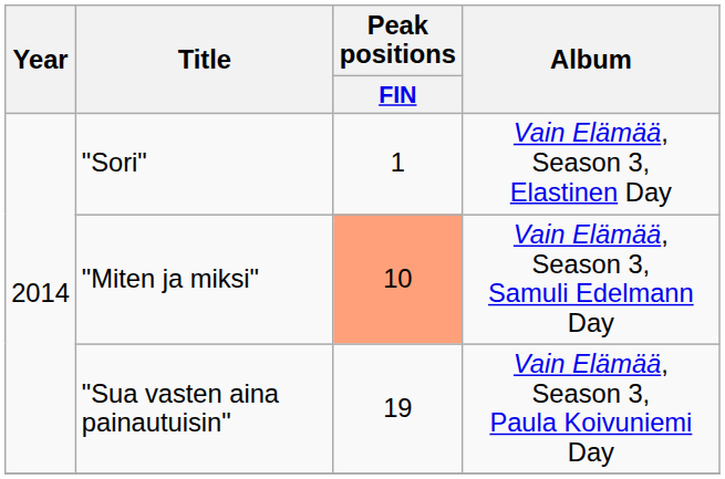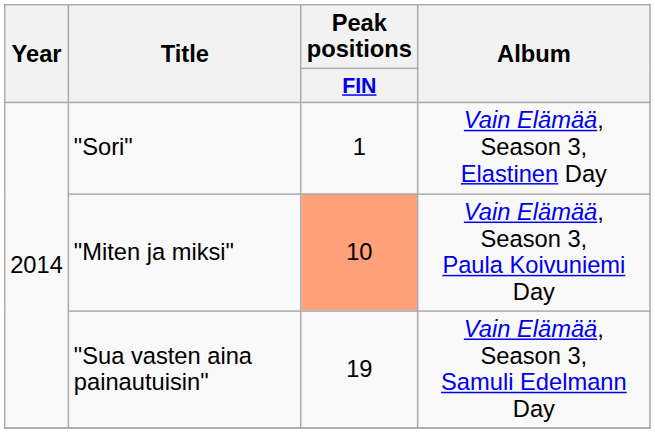"Miten ja miksi" | Album: Vain Elämää, Season 3, Samuli Edelmann Day -> Vain Elämää, Season 3, Paula Koivuniemi Day
"Sua vasten aina painautuisin" | Album: Vain Elämää, Season 3, Paula Koivuniemi Day -> Vain Elämää, Season 3, Samuli Edelmann Day
